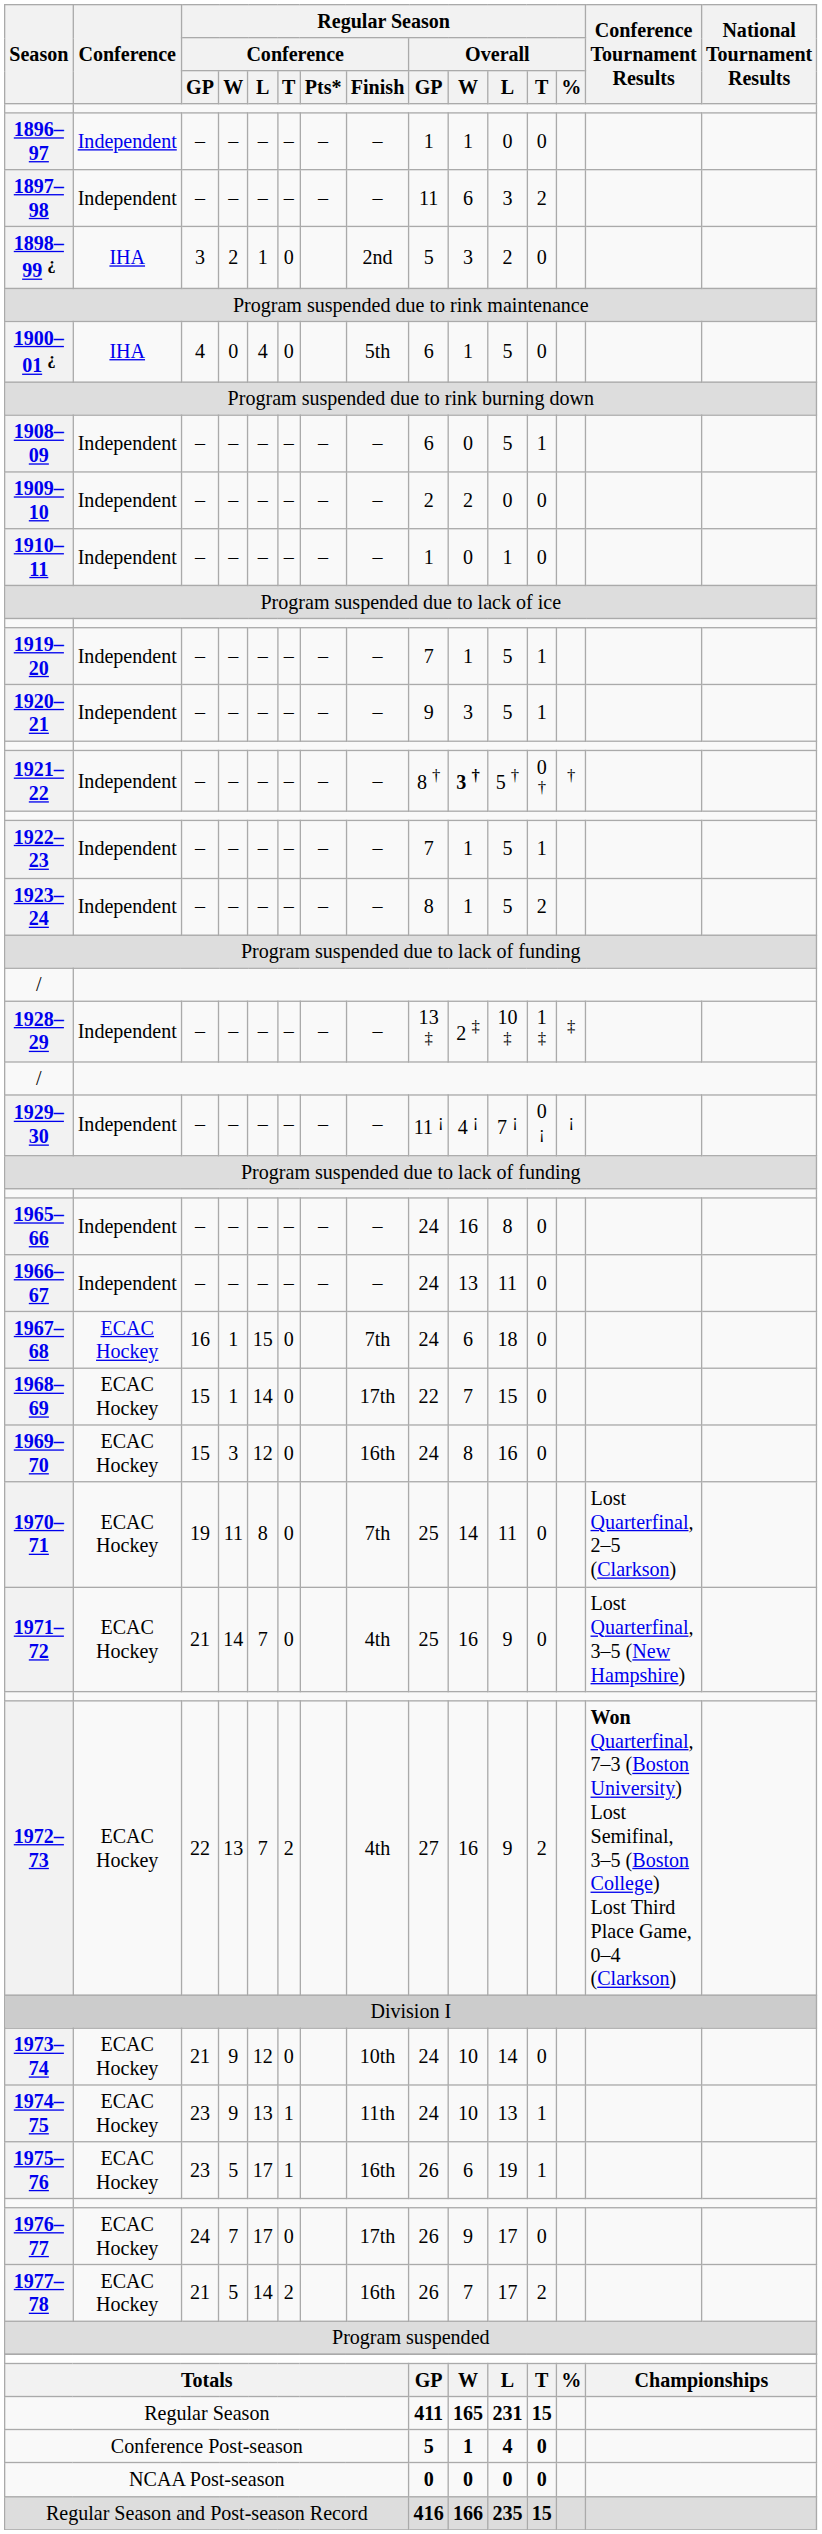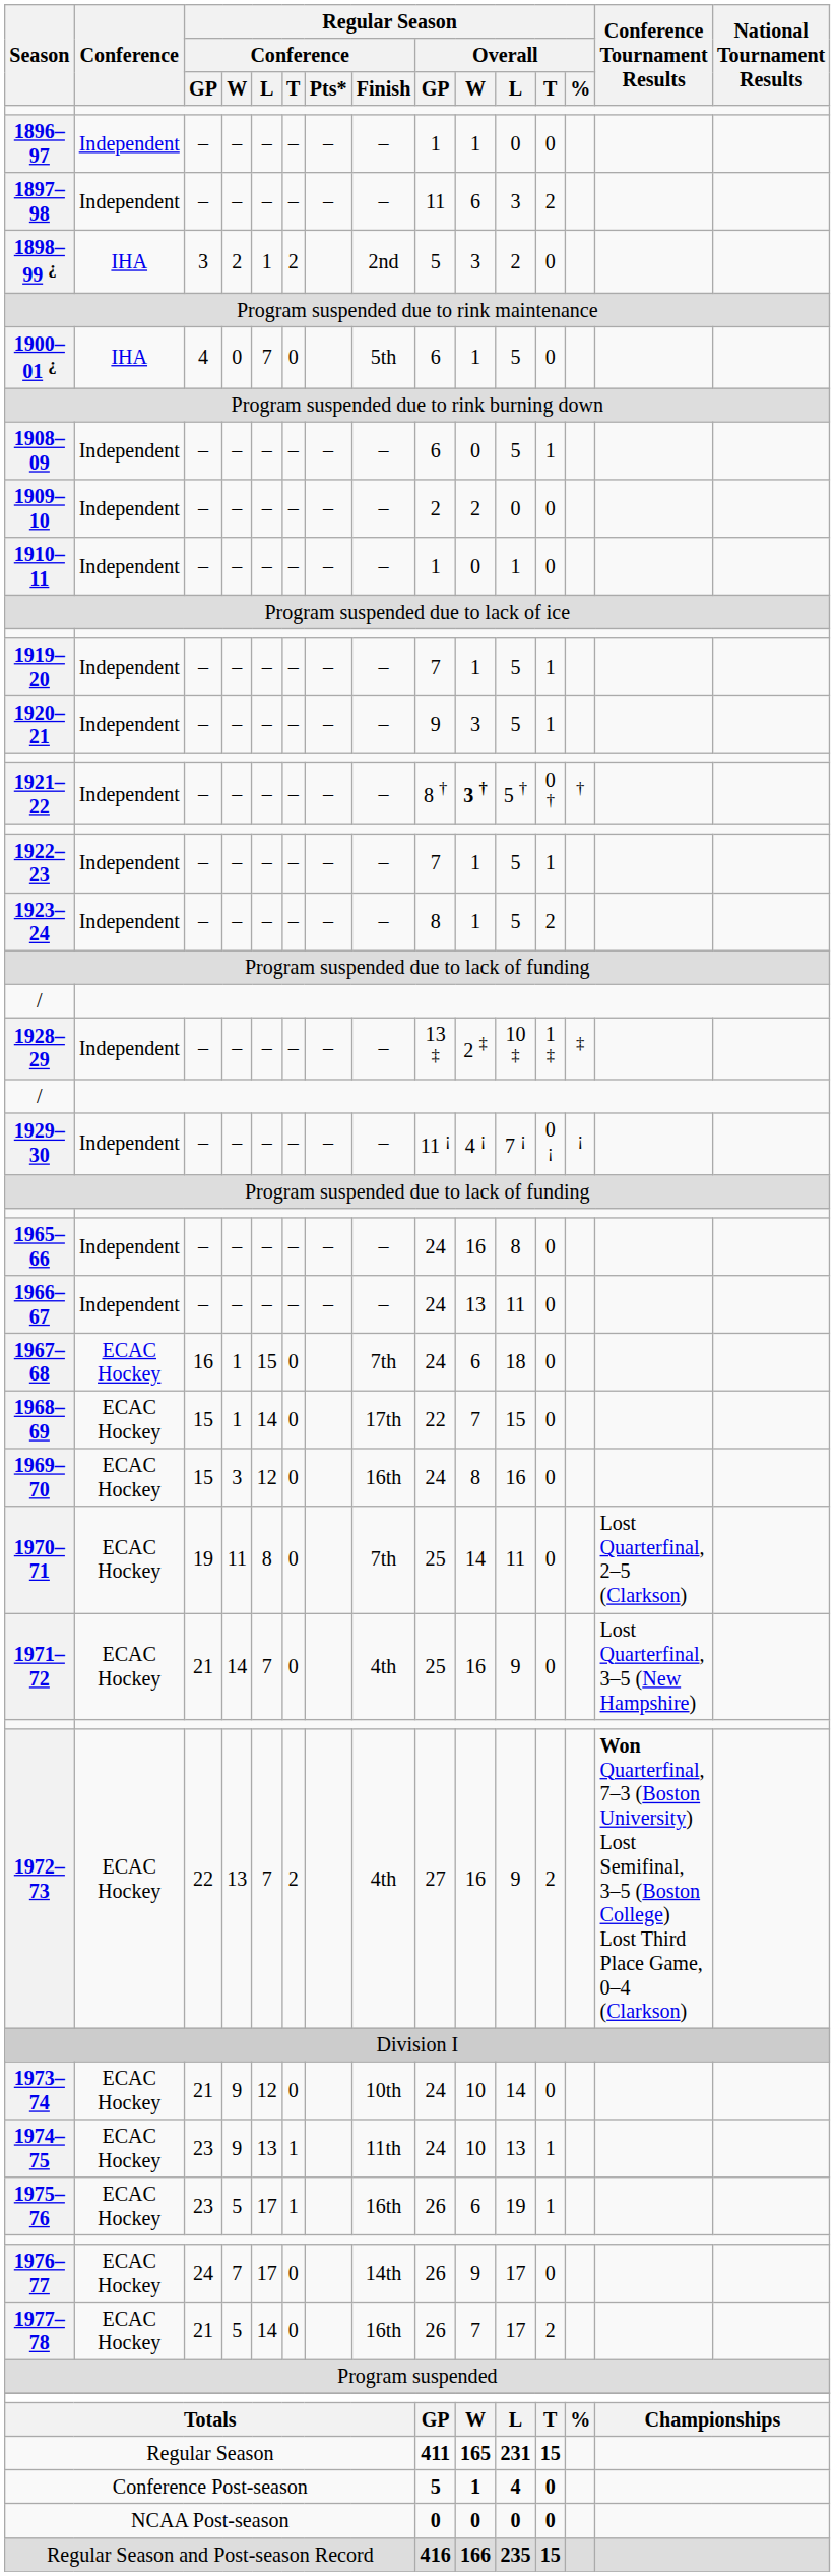1898–99 ¿ | Regular Season / Conference / T: 0 -> 2
1900–01 ¿ | Regular Season / Conference / L: 4 -> 7
1976–77 | Regular Season / Conference / Finish: 17th -> 14th
1977–78 | Regular Season / Conference / T: 2 -> 0
